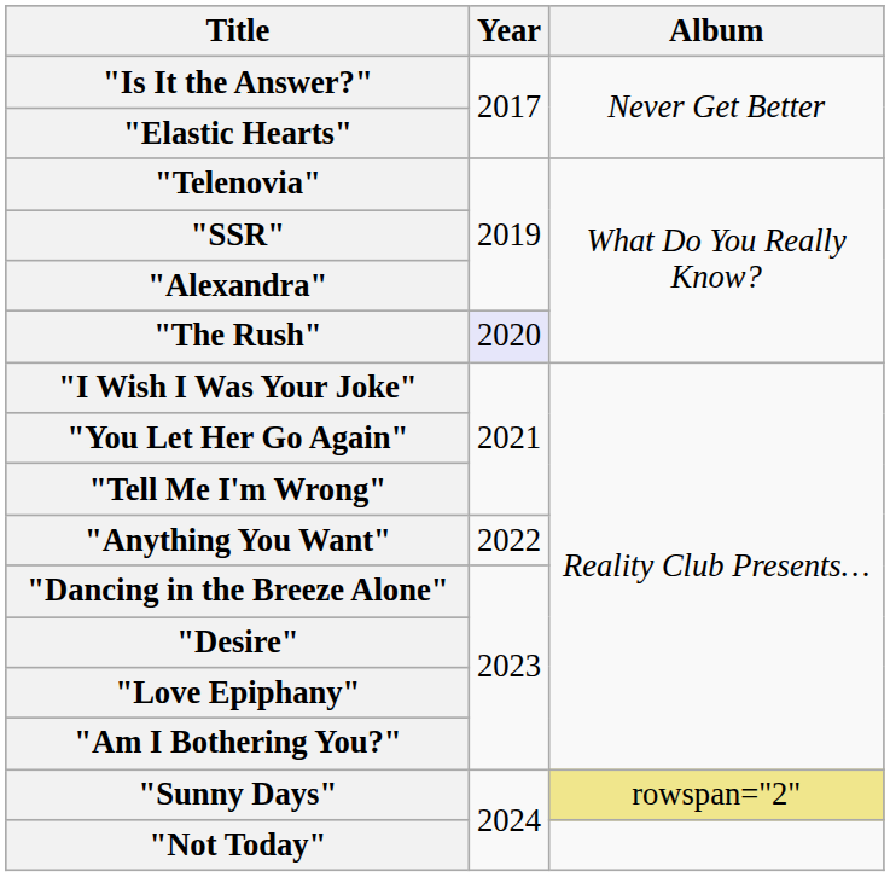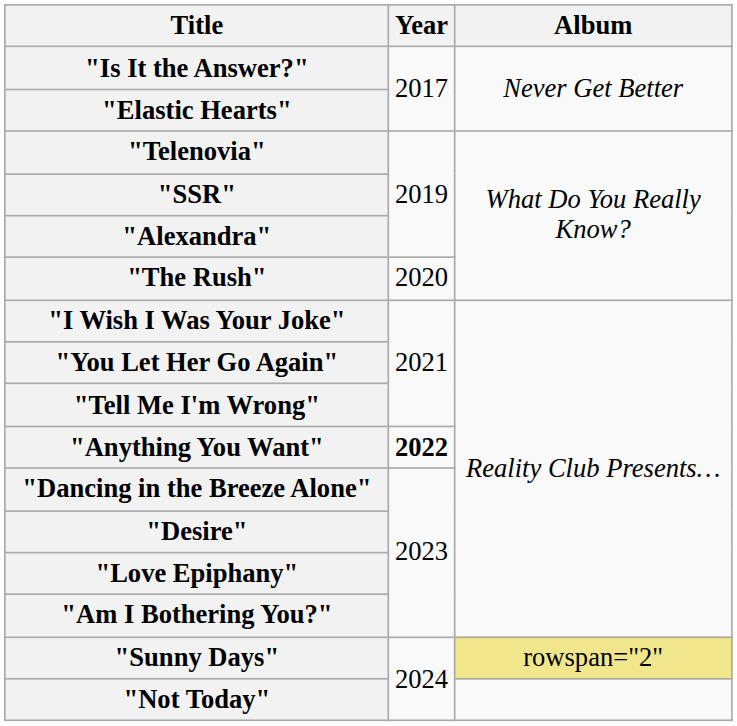"The Rush" | Year: lavender background -> no background
"Anything You Want" | Year: normal -> bold
